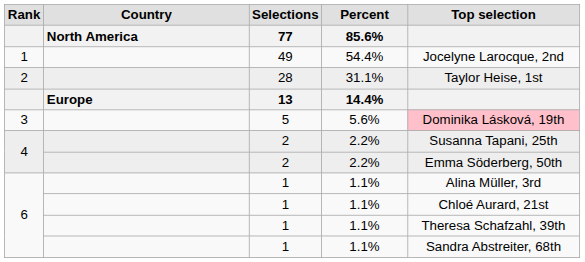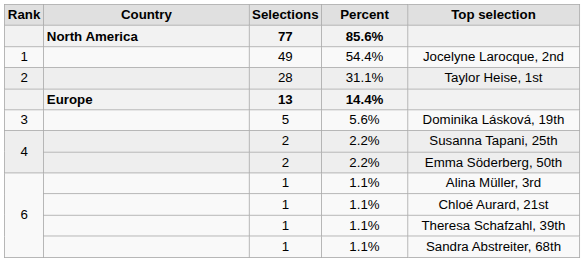3 | Top selection: pink background -> no background
